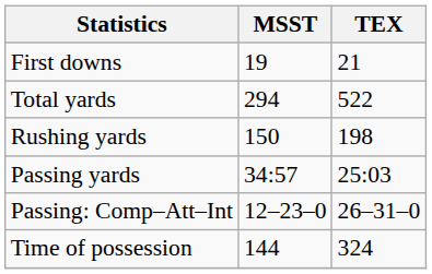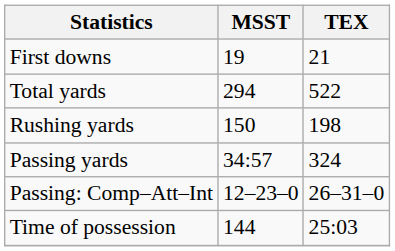Passing yards | TEX: 25:03 -> 324
Time of possession | TEX: 324 -> 25:03
